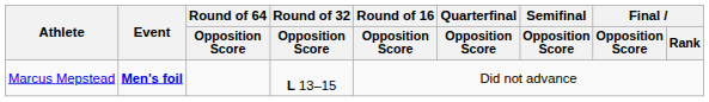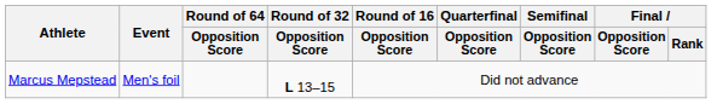Marcus Mepstead | Event: bold -> normal
